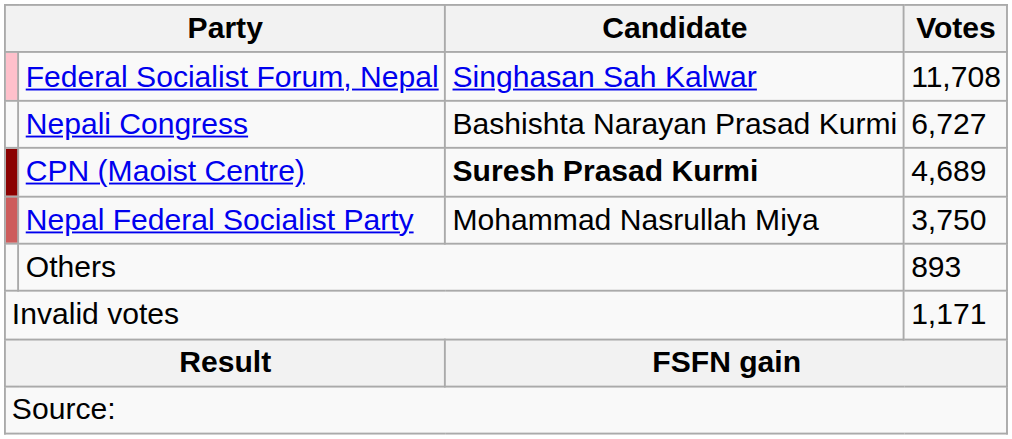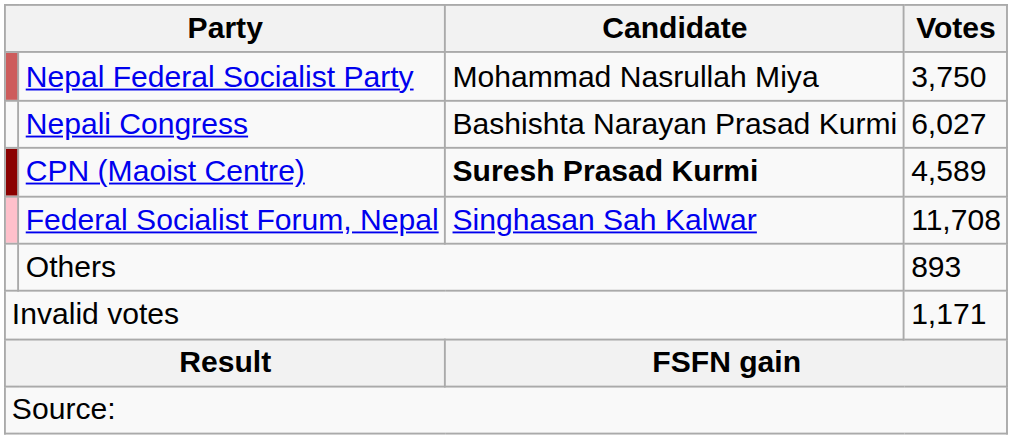rows swapped: Federal Socialist Forum, Nepal <-> Nepal Federal Socialist Party
Nepali Congress | Votes: 6,727 -> 6,027
CPN (Maoist Centre) | Votes: 4,689 -> 4,589
